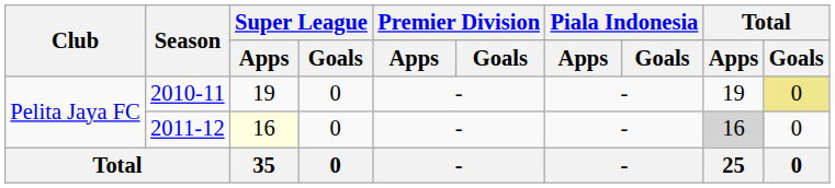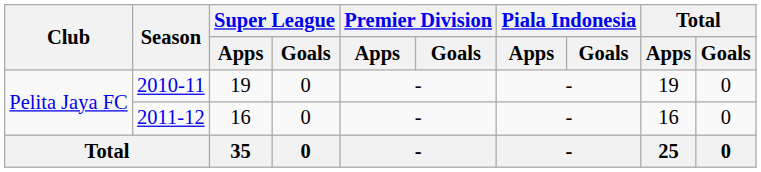2010-11 | Total / Goals: khaki background -> no background
2011-12 | Super League / Apps: lightyellow background -> no background
2011-12 | Total / Apps: lightgrey background -> no background
